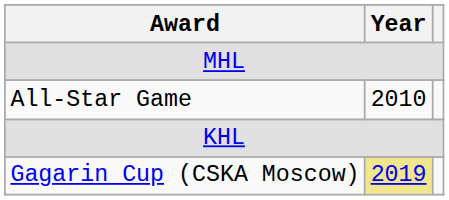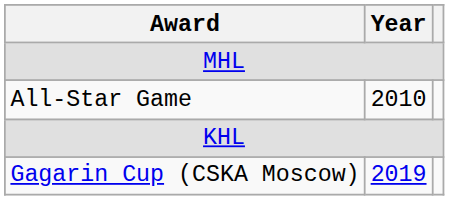Gagarin Cup (CSKA Moscow) | Year: khaki background -> no background
